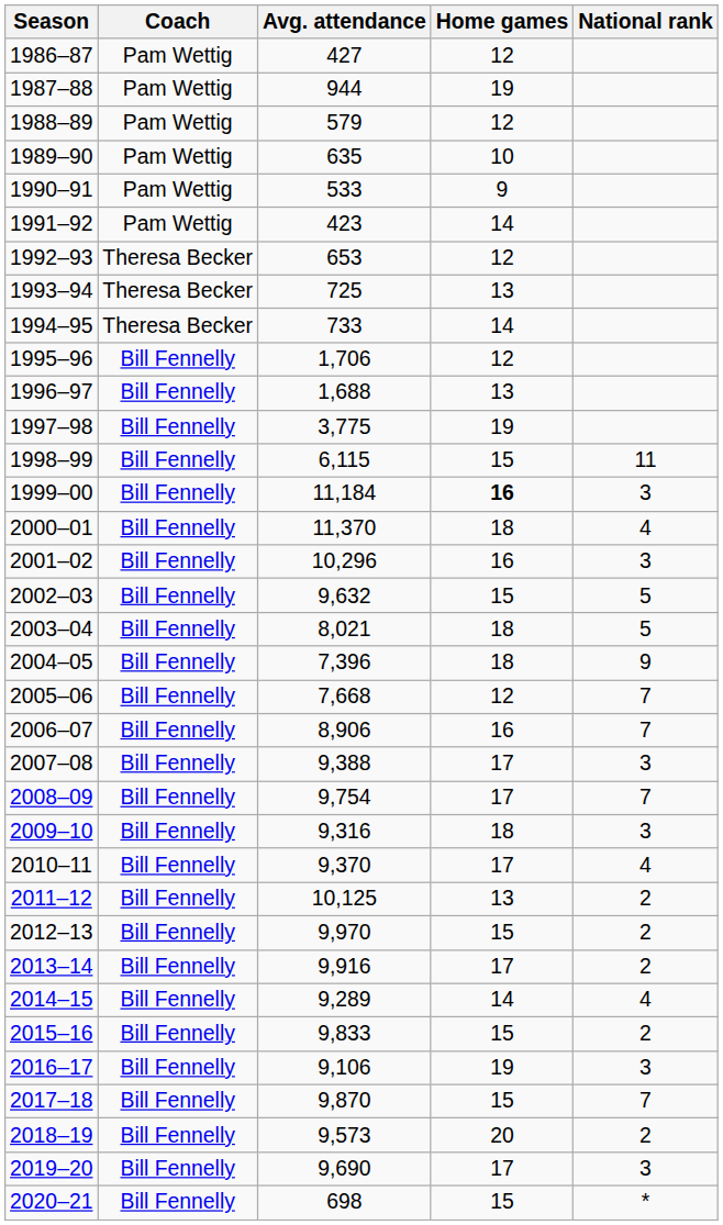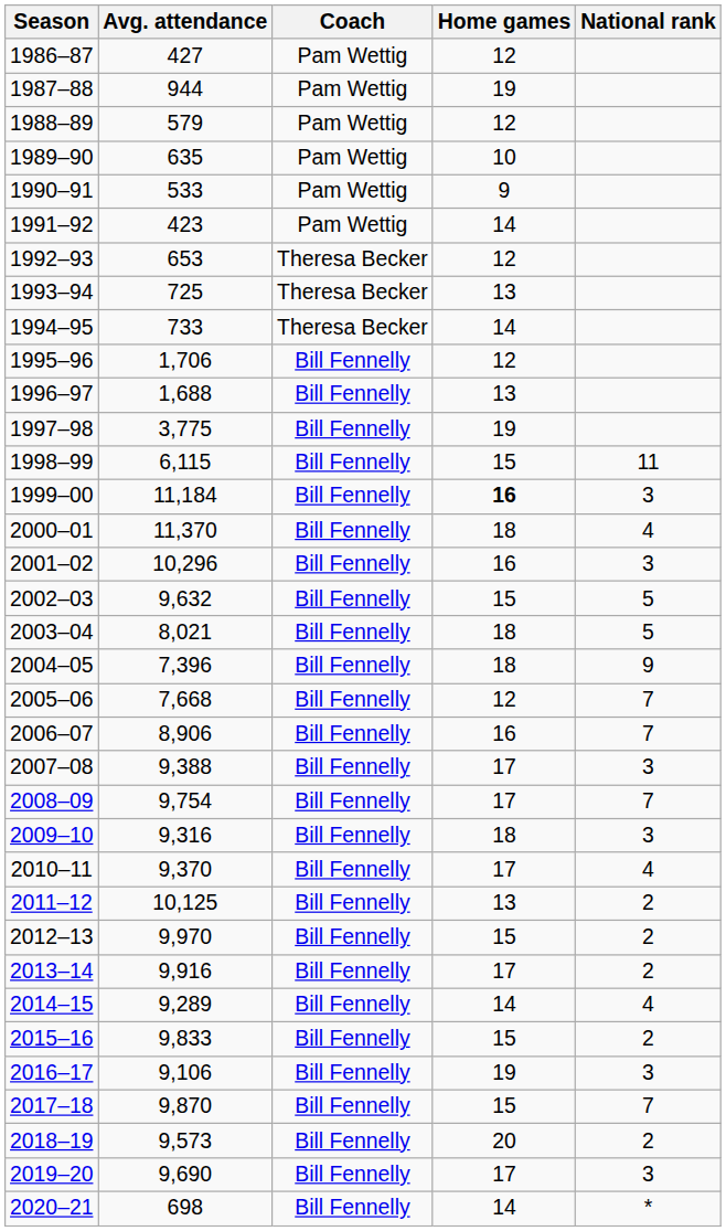columns swapped: Coach <-> Avg. attendance
2020–21 | Home games: 15 -> 14
